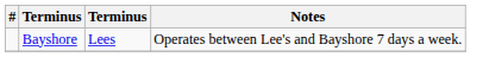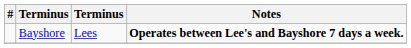Bayshore | Notes: normal -> bold
